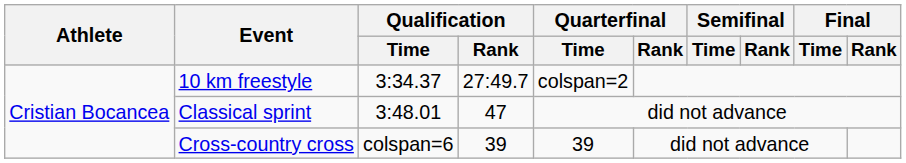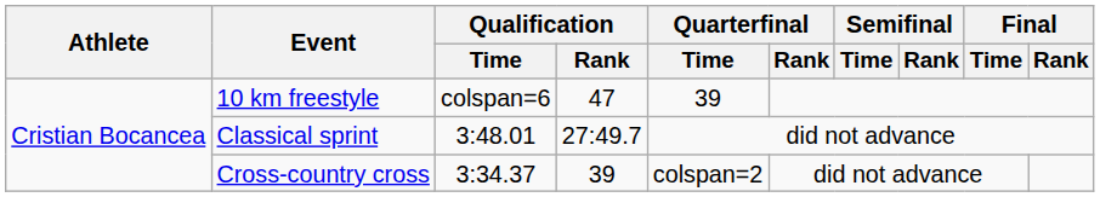10 km freestyle | Qualification / Time: 3:34.37 -> colspan=6
10 km freestyle | Qualification / Rank: 27:49.7 -> 47
10 km freestyle | Quarterfinal / Time: colspan=2 -> 39
Classical sprint | Qualification / Rank: 47 -> 27:49.7
Cross-country cross | Qualification / Time: colspan=6 -> 3:34.37
Cross-country cross | Quarterfinal / Time: 39 -> colspan=2
